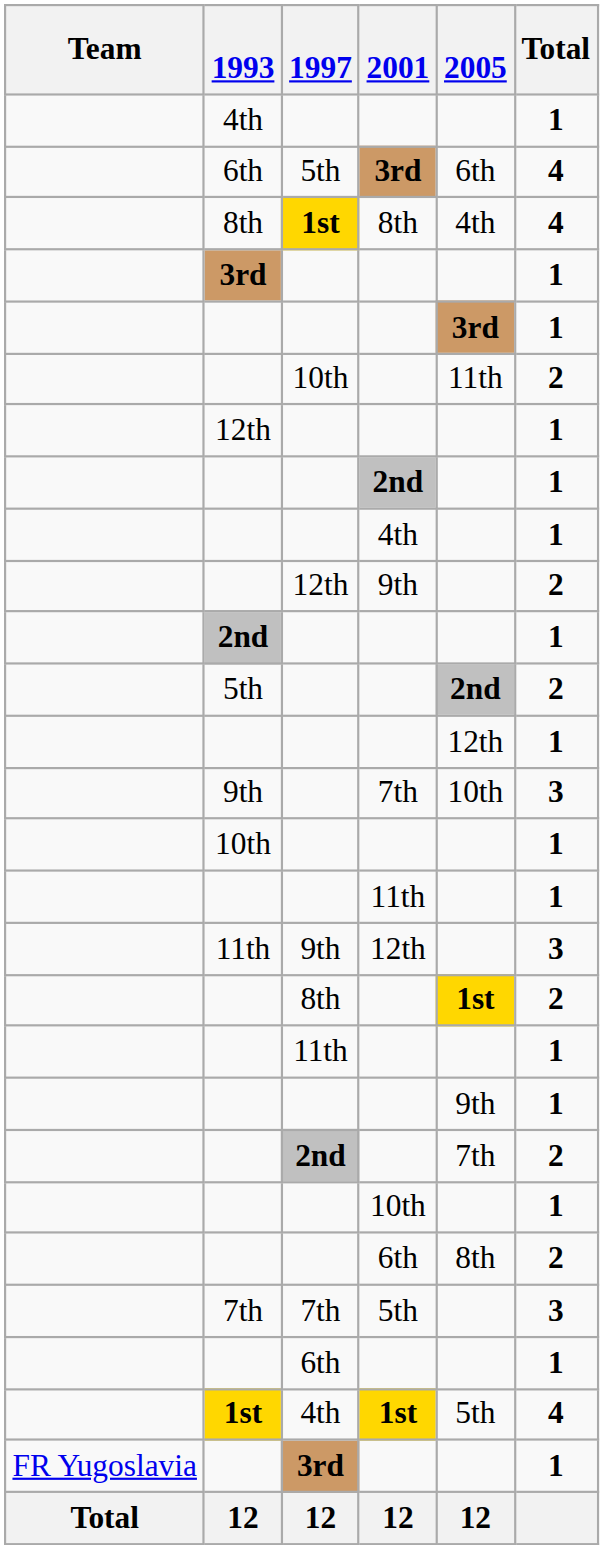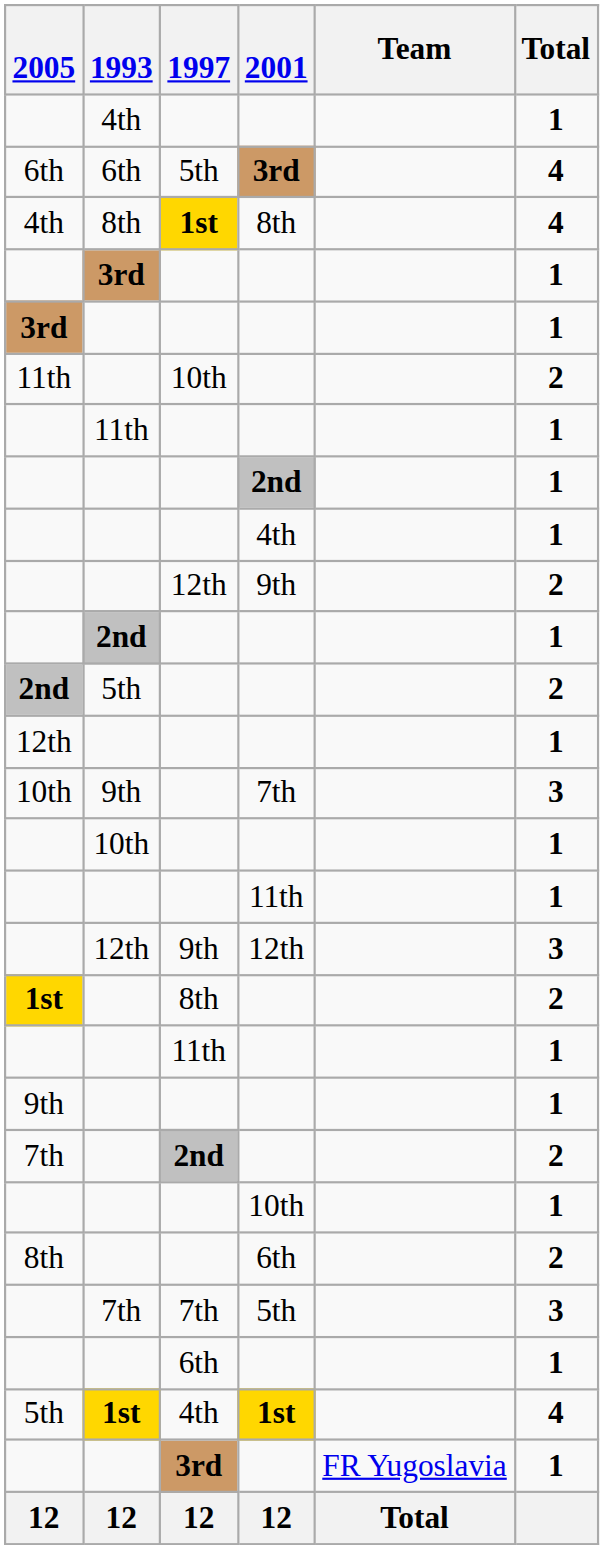columns swapped: Team <-> 2005
row 8 | 1993: 12th -> 11th
row 18 | 1993: 11th -> 12th
